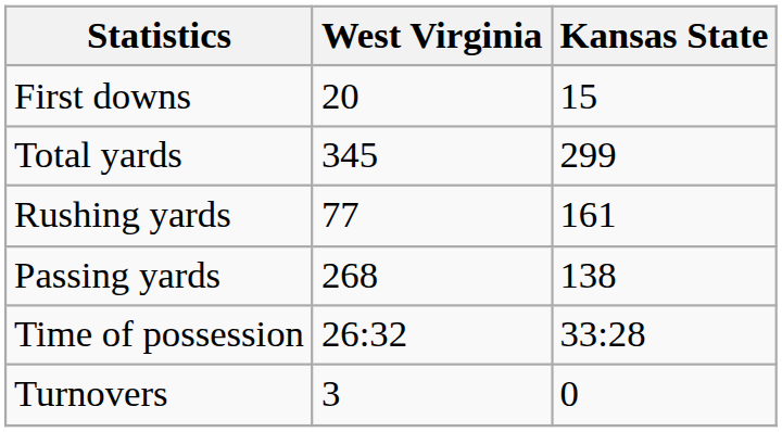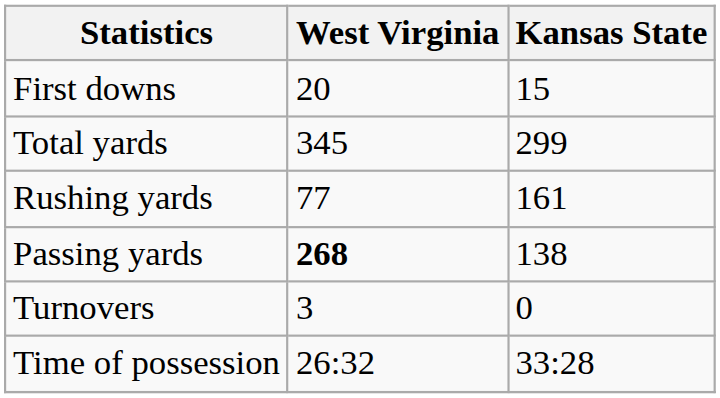Passing yards | West Virginia: normal -> bold
rows swapped: Turnovers <-> Time of possession
